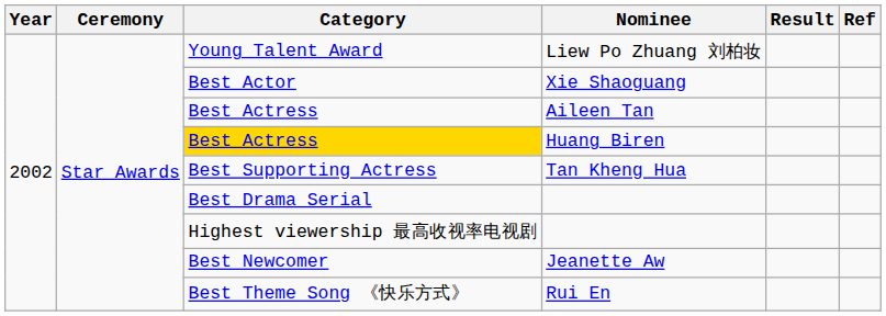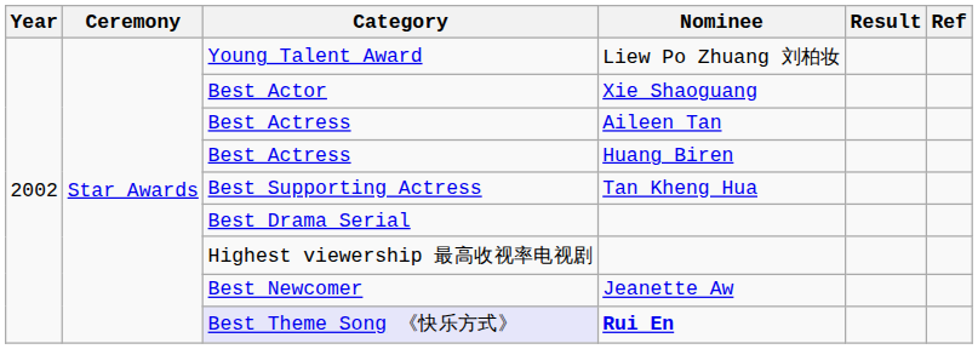Best Actress / Huang Biren | Category: gold background -> no background
Best Theme Song 《快乐方式》 | Category: no background -> lavender background
Best Theme Song 《快乐方式》 | Nominee: normal -> bold
